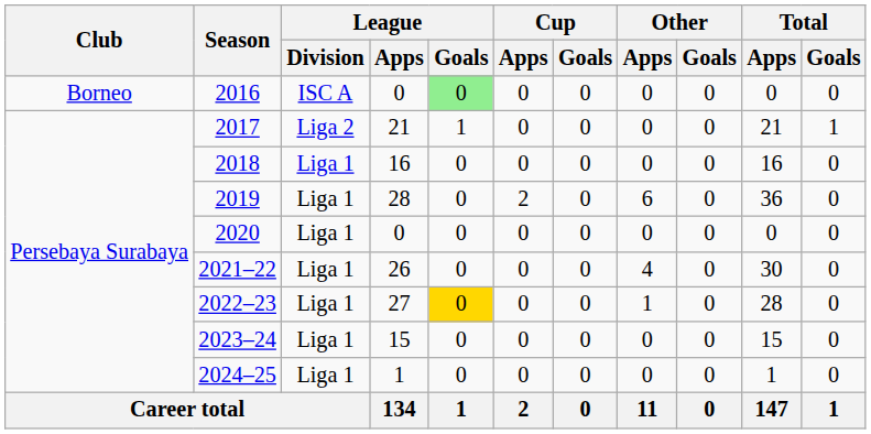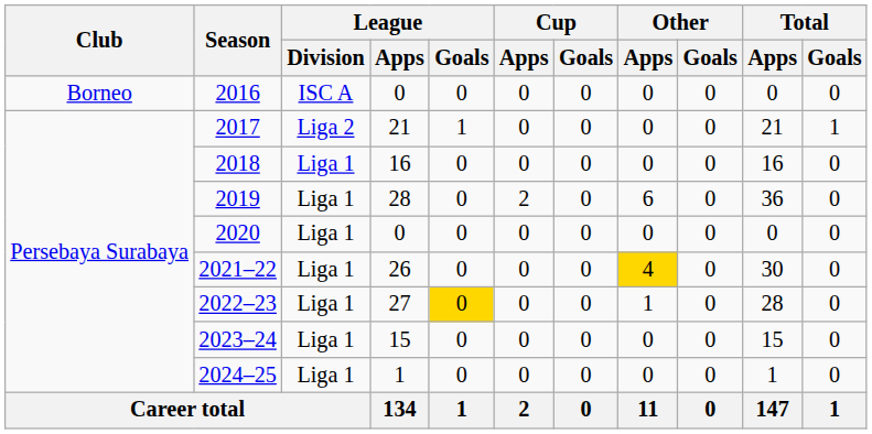2016 | League / Goals: lightgreen background -> no background
2021–22 | Other / Apps: no background -> gold background
